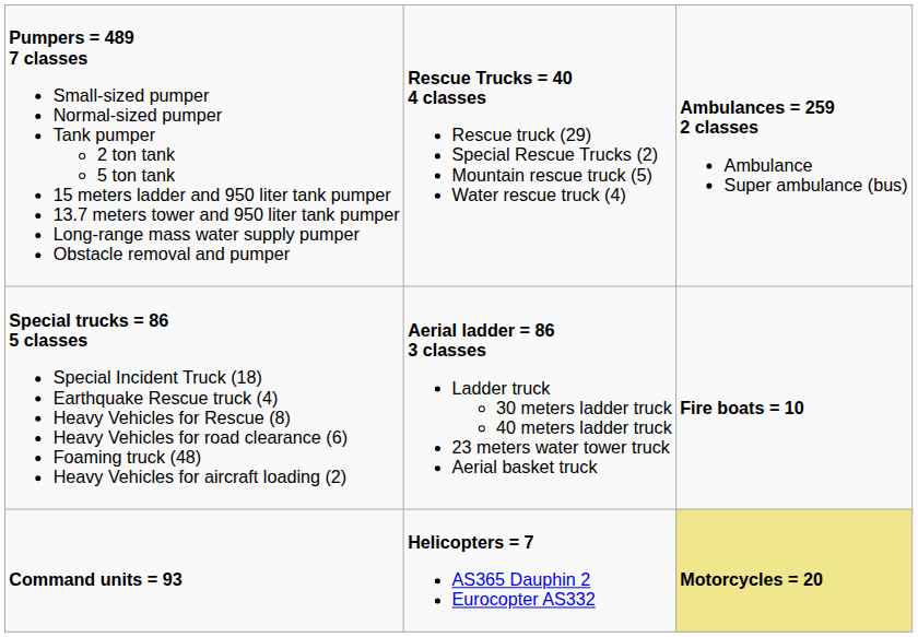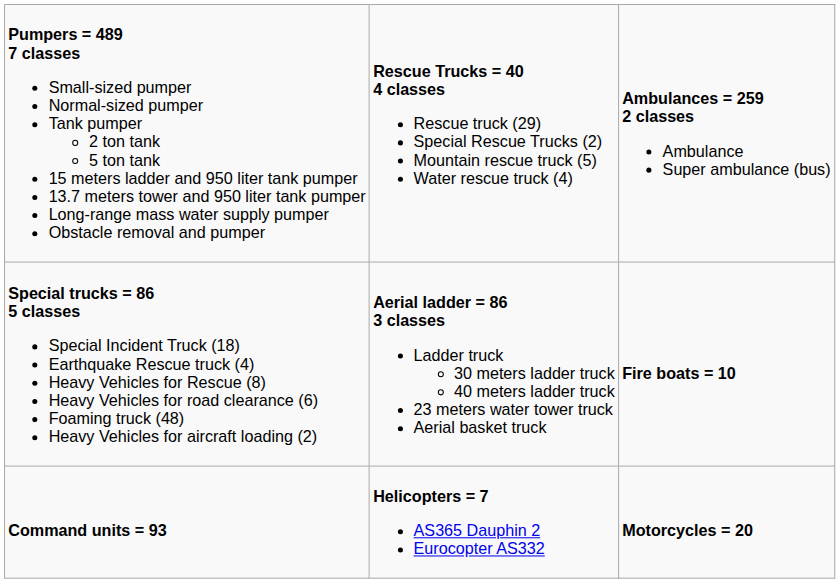Command units = 93 | column 3: khaki background -> no background
